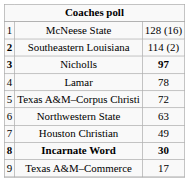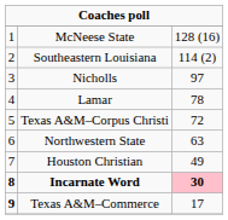Southeastern Louisiana | column 1: bold -> normal
Nicholls | column 1: bold -> normal
Nicholls | column 3: bold -> normal
Incarnate Word | column 3: no background -> pink background
Texas A&M–Commerce | column 1: normal -> bold
